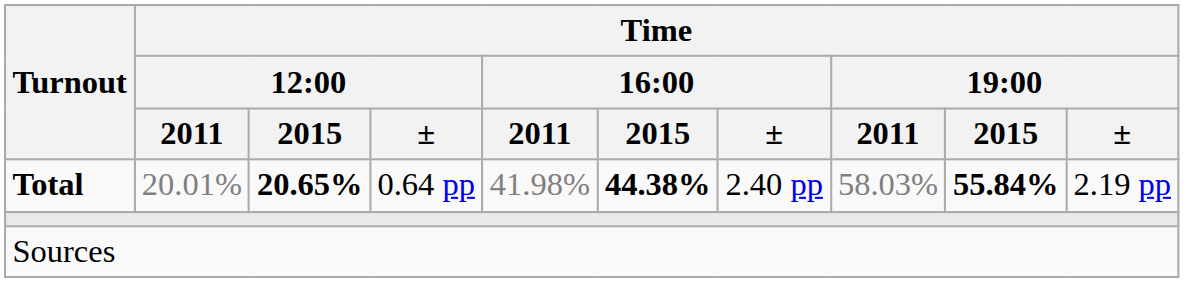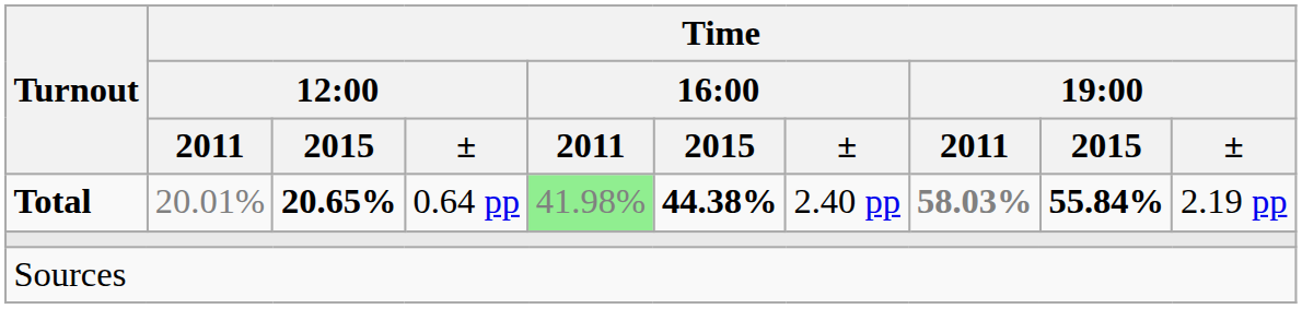Total | Time / 16:00 / 2011: no background -> lightgreen background
Total | Time / 19:00 / 2011: normal -> bold
